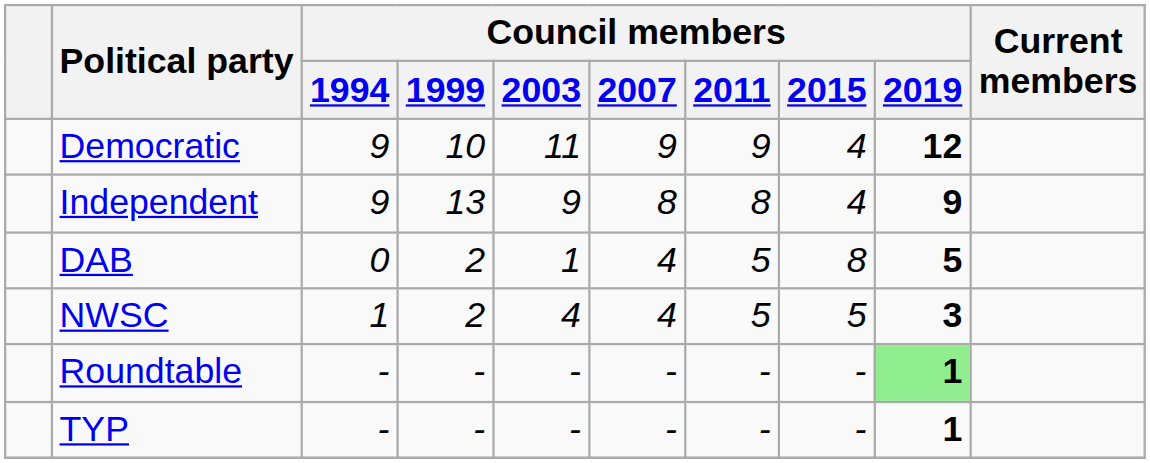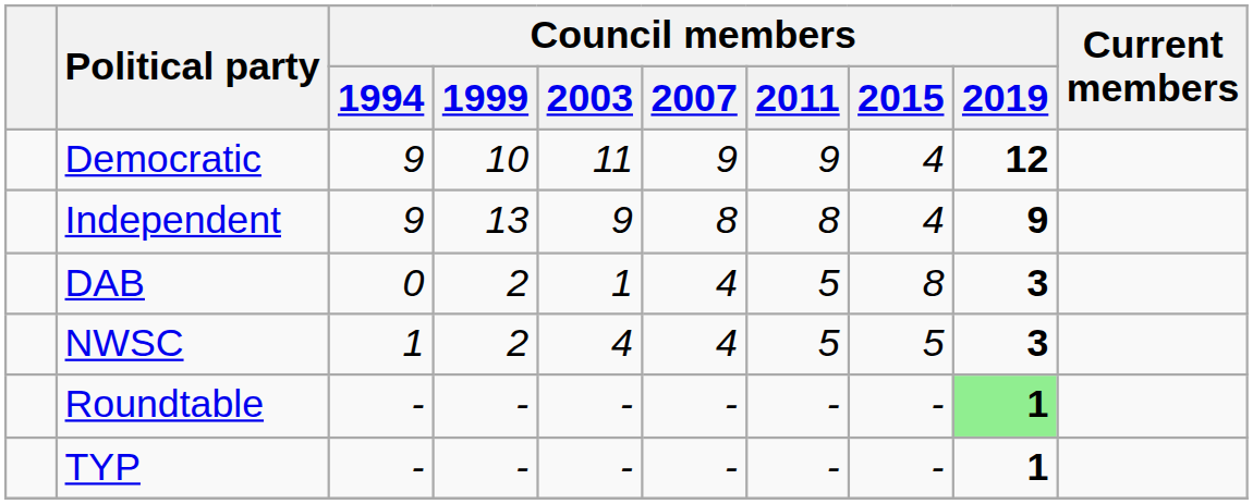DAB | Council members / 2019: 5 -> 3
